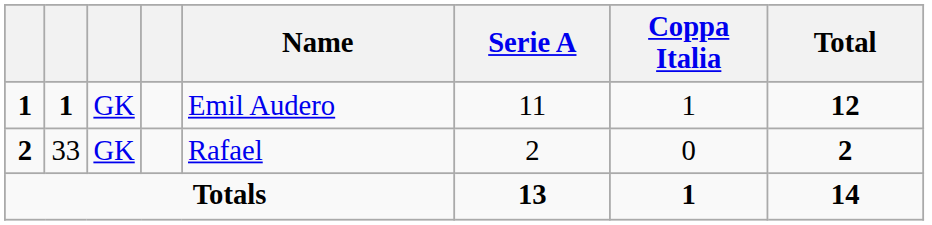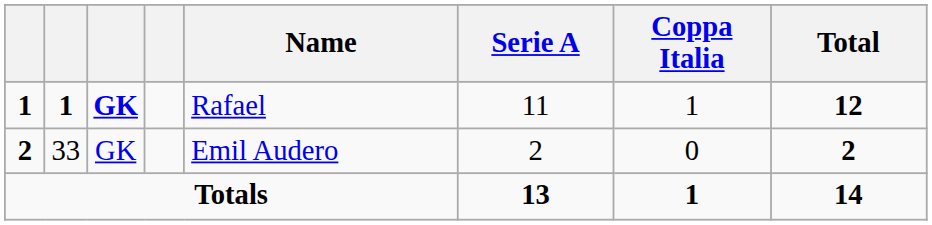row 2 | column 3: normal -> bold
row 2 | Name: Emil Audero -> Rafael
row 3 | Name: Rafael -> Emil Audero
